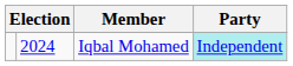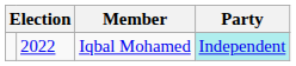Iqbal Mohamed | column 2: 2024 -> 2022
